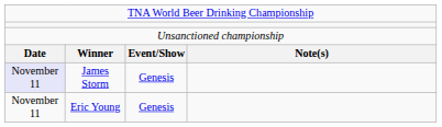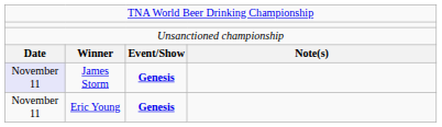James Storm | column 3: normal -> bold
Eric Young | column 3: normal -> bold
